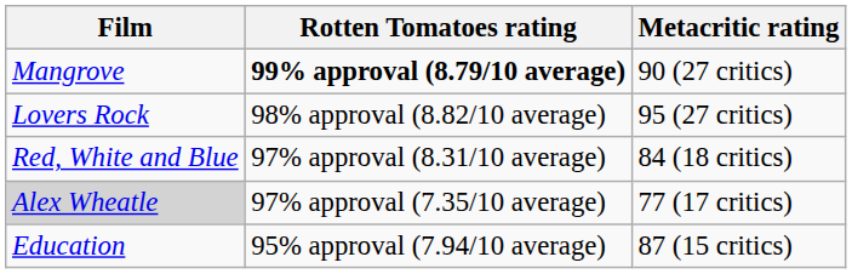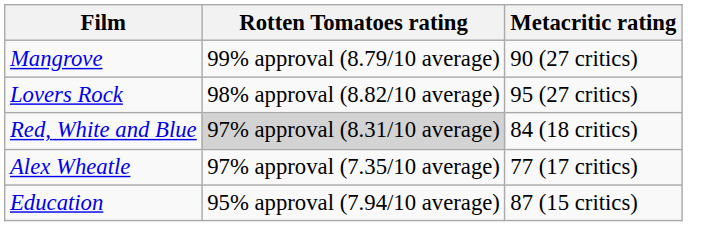row 2 | Rotten Tomatoes rating: bold -> normal
row 4 | Rotten Tomatoes rating: no background -> lightgrey background
row 5 | Film: lightgrey background -> no background
